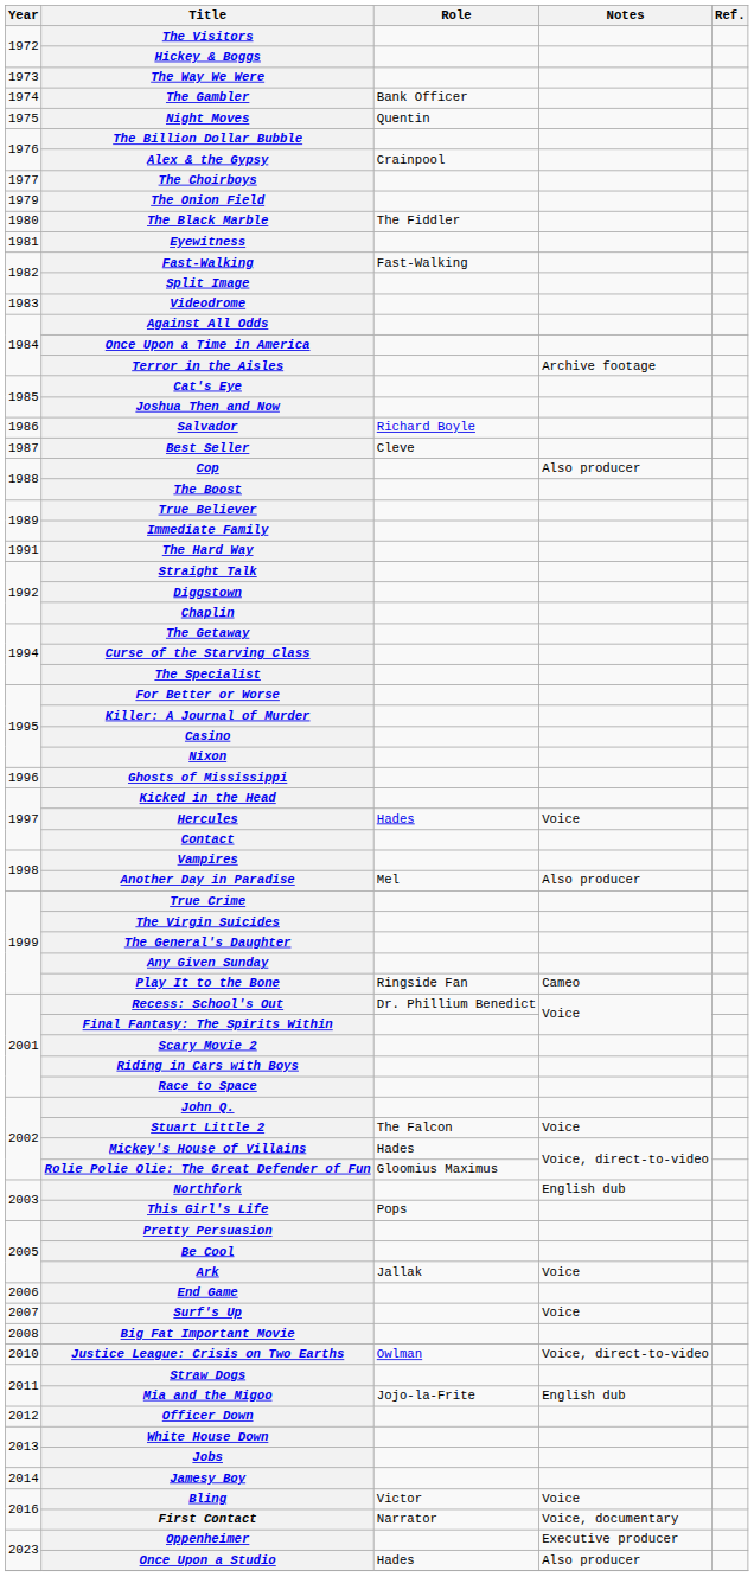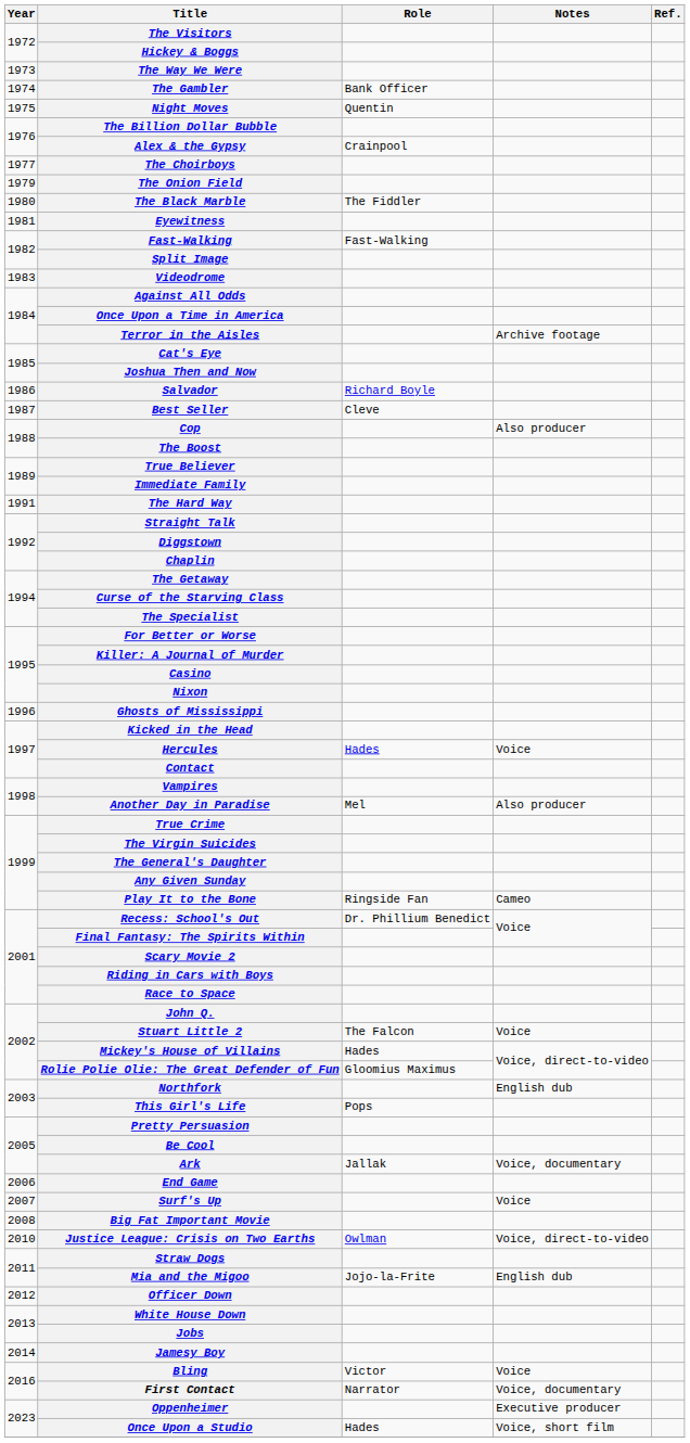Ark | Notes: Voice -> Voice, documentary
Once Upon a Studio | Notes: Also producer -> Voice, short film
